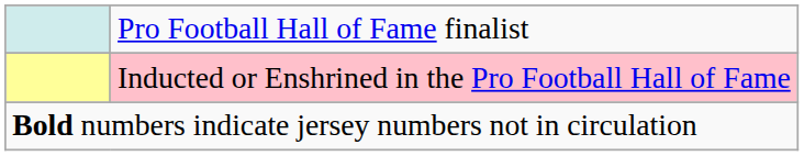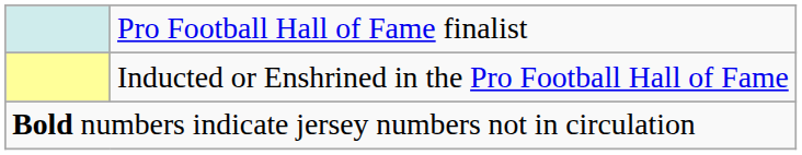row 2 | column 2: pink background -> no background
